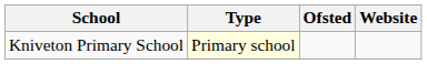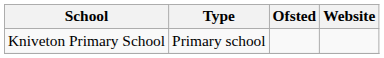Kniveton Primary School | Type: lightyellow background -> no background
